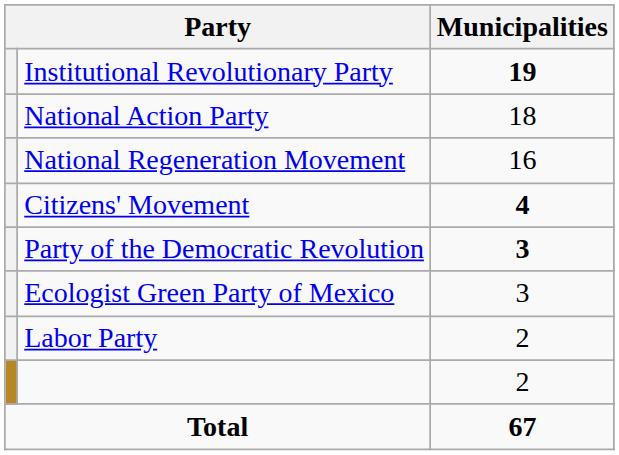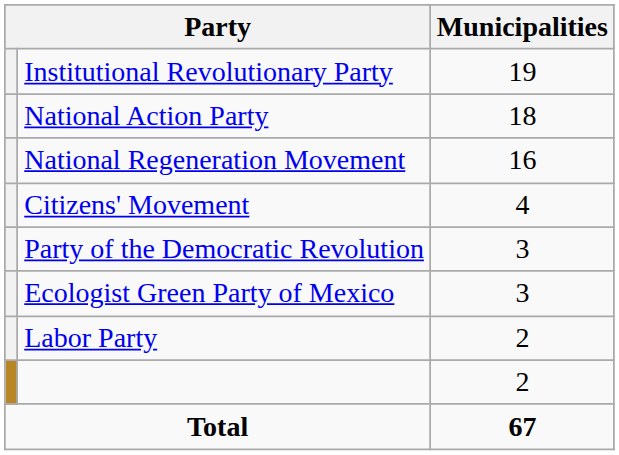Institutional Revolutionary Party | Municipalities: bold -> normal
Citizens' Movement | Municipalities: bold -> normal
Party of the Democratic Revolution | Municipalities: bold -> normal
